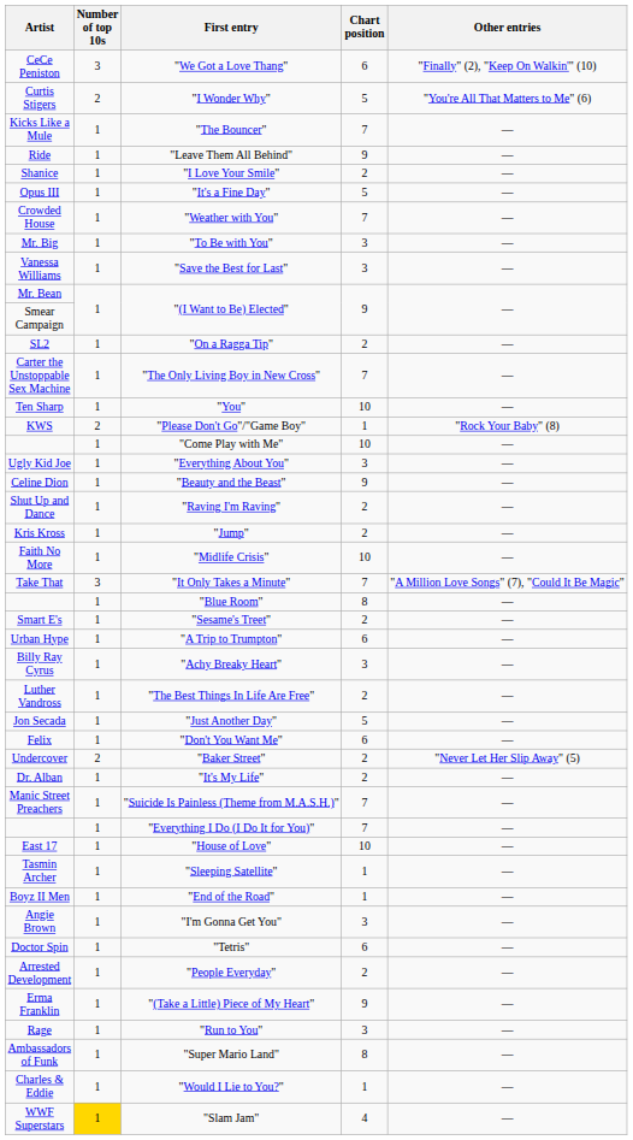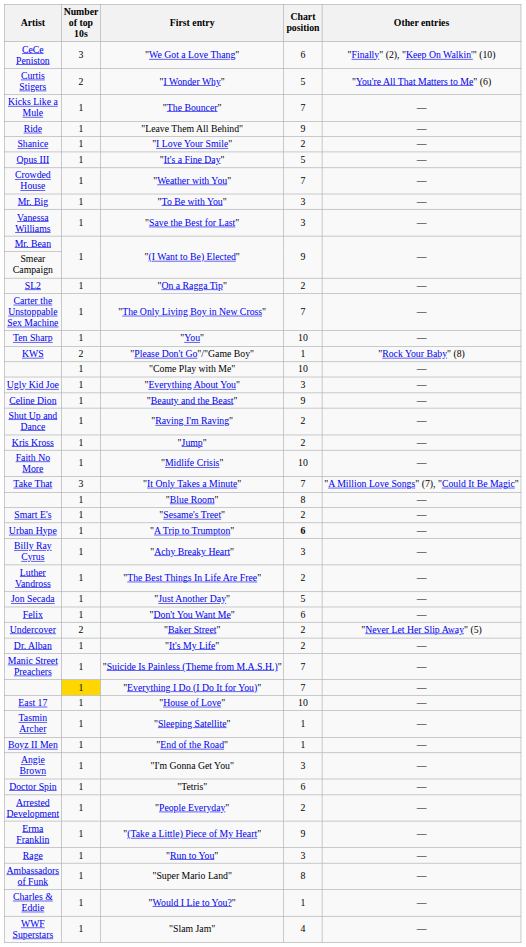"A Trip to Trumpton" | Chart position: normal -> bold
"Everything I Do (I Do It for You)" | Number of top 10s: no background -> gold background
"Slam Jam" | Number of top 10s: gold background -> no background
